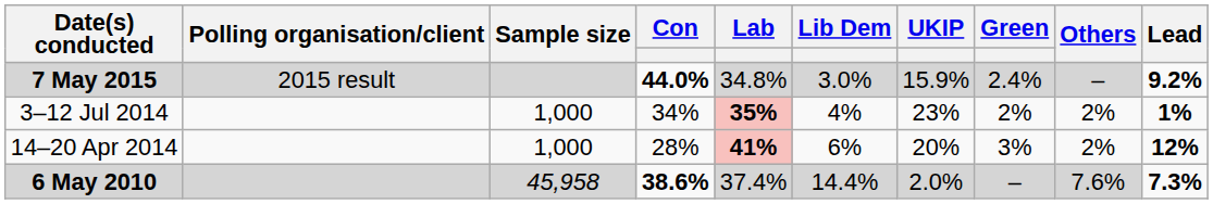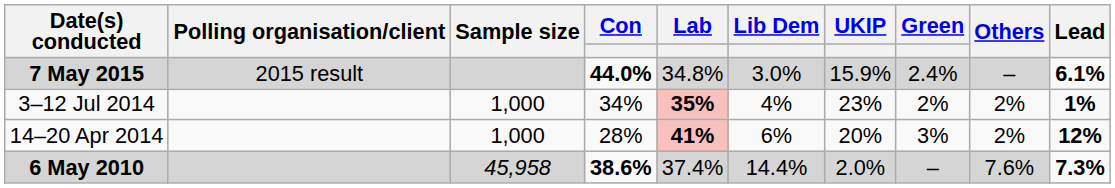7 May 2015 | Lead: 9.2% -> 6.1%
